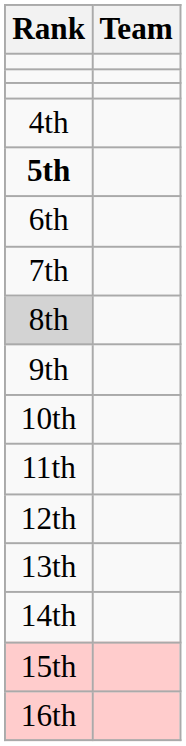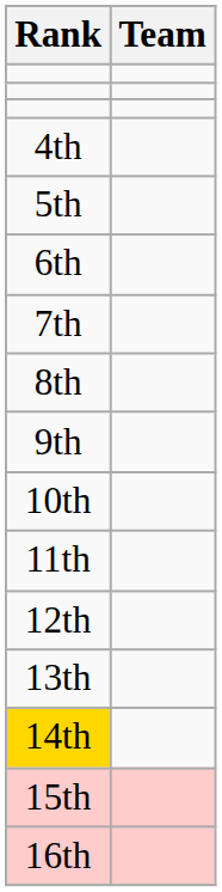row 6 | Rank: bold -> normal
row 9 | Rank: lightgrey background -> no background
row 15 | Rank: no background -> gold background
